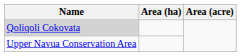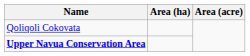Qoliqoli Cokovata | Name: lightgrey background -> no background
Upper Navua Conservation Area | Name: normal -> bold
